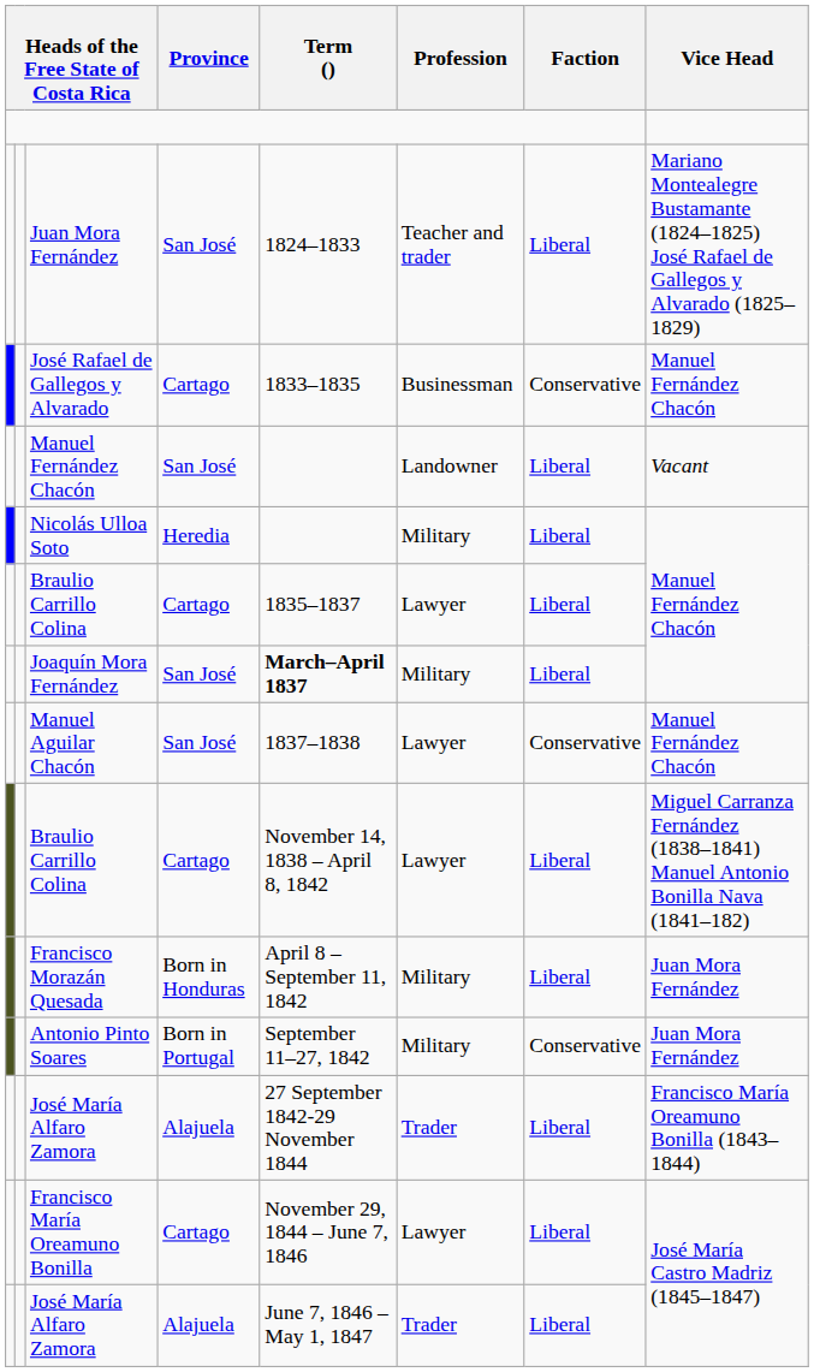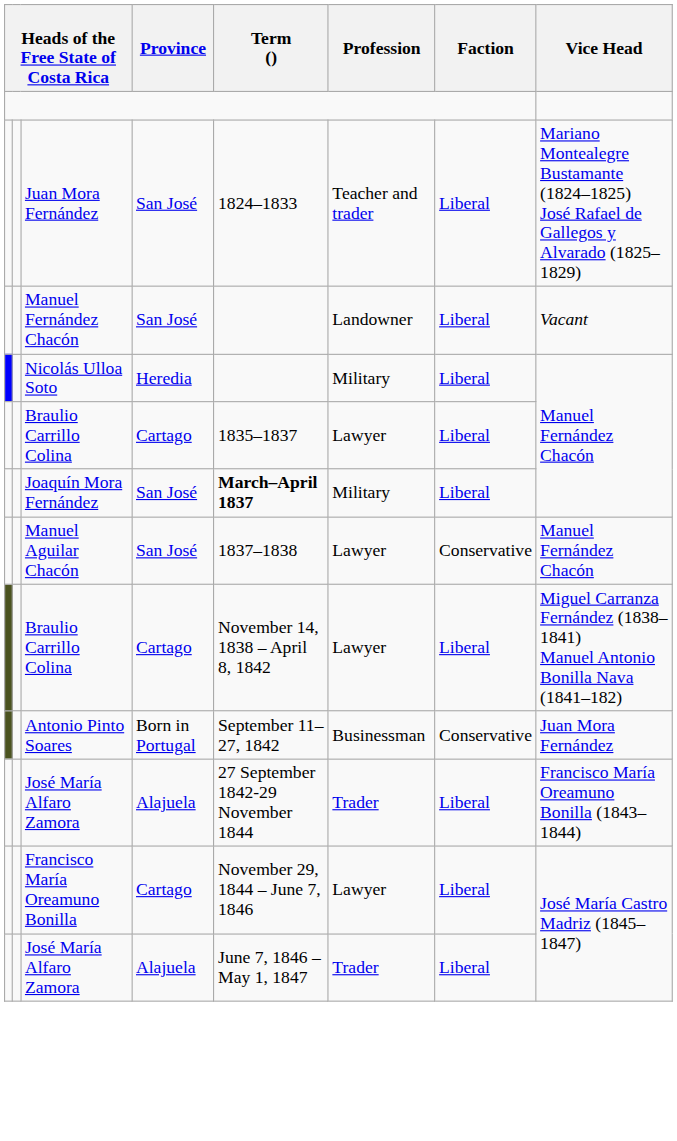- row: José Rafael de Gallegos y Alvarado | Cartago | 1833–1835 | Businessman | Conservative | Manuel Fernández Chacón
- row: Francisco Morazán Quesada | Born in Honduras | April 8 – September 11, 1842 | Military | Liberal | Juan Mora Fernández
Antonio Pinto Soares | Profession: Military -> Businessman
